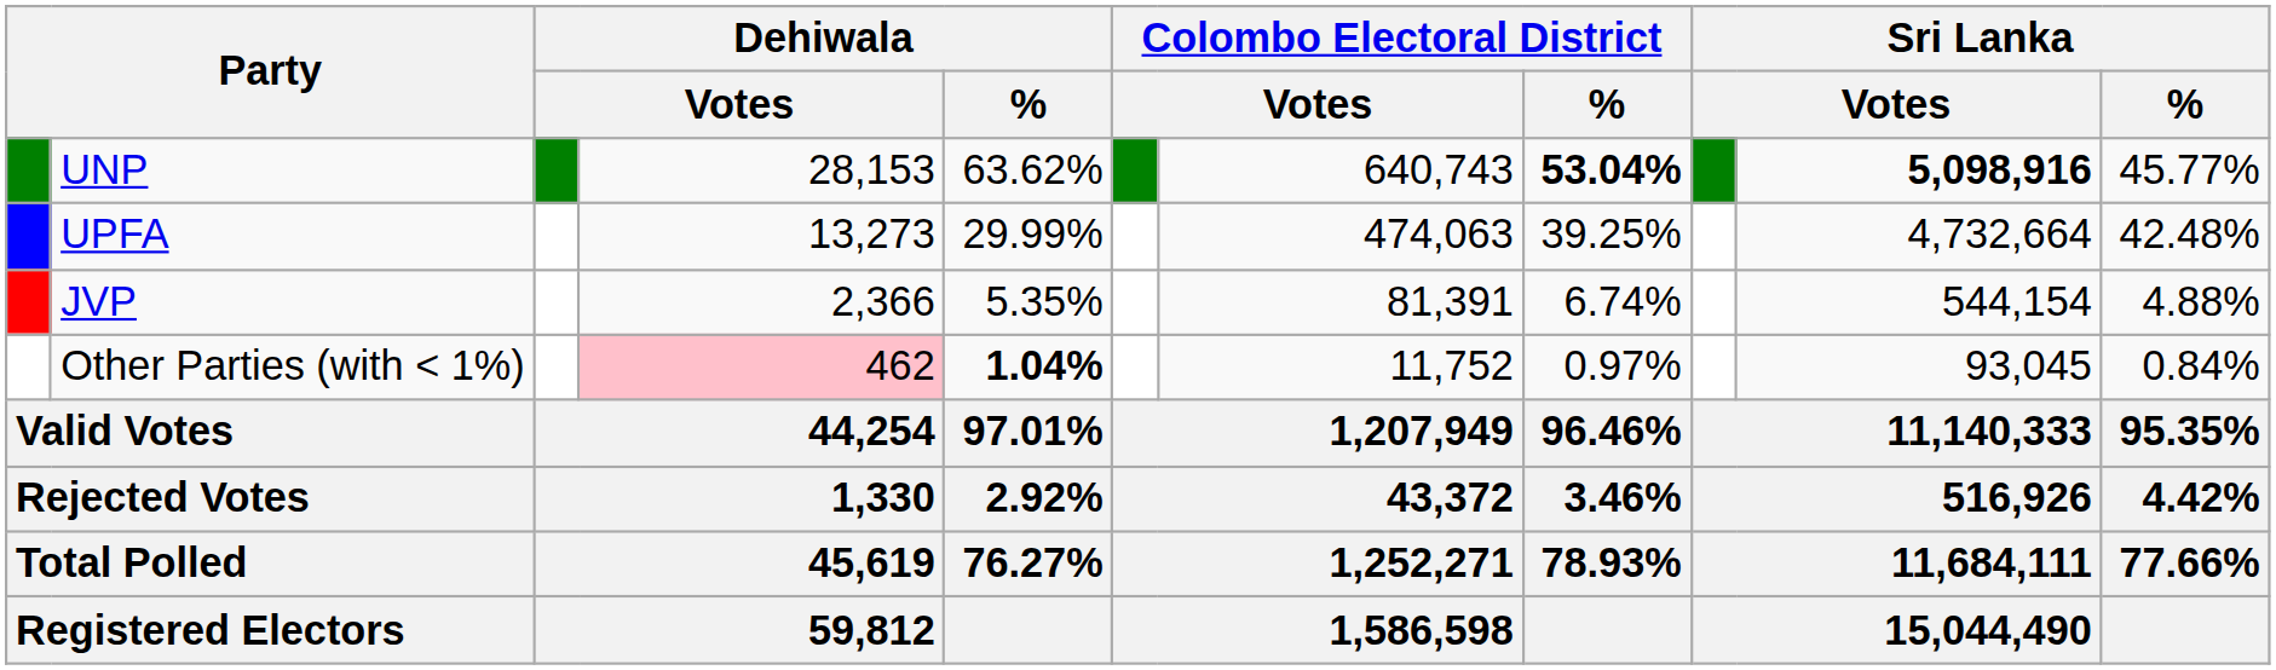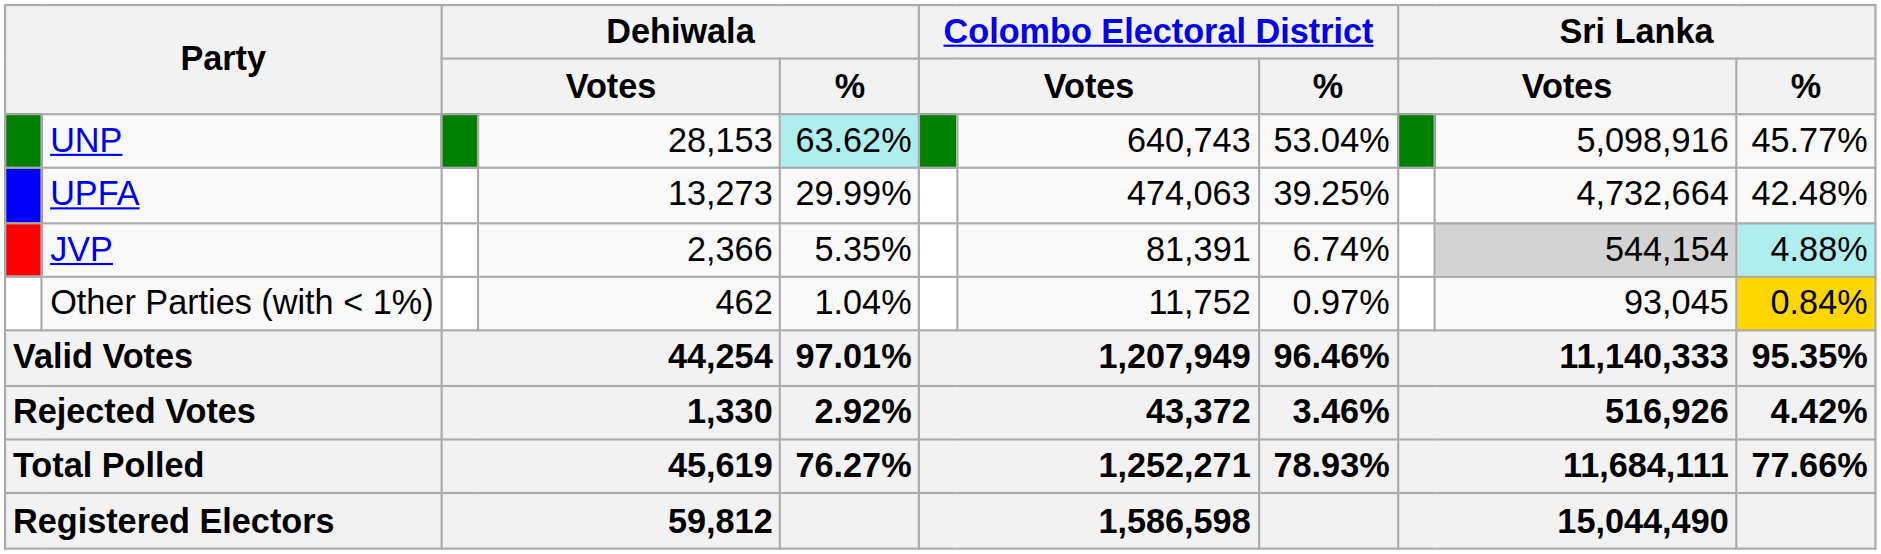UNP | Dehiwala / %: no background -> paleturquoise background
UNP | Colombo Electoral District / %: bold -> normal
UNP | column 10: bold -> normal
JVP | column 10: no background -> lightgrey background
JVP | Sri Lanka / %: no background -> paleturquoise background
Other Parties (with < 1%) | column 4: pink background -> no background
Other Parties (with < 1%) | Dehiwala / %: bold -> normal
Other Parties (with < 1%) | Sri Lanka / %: no background -> gold background
